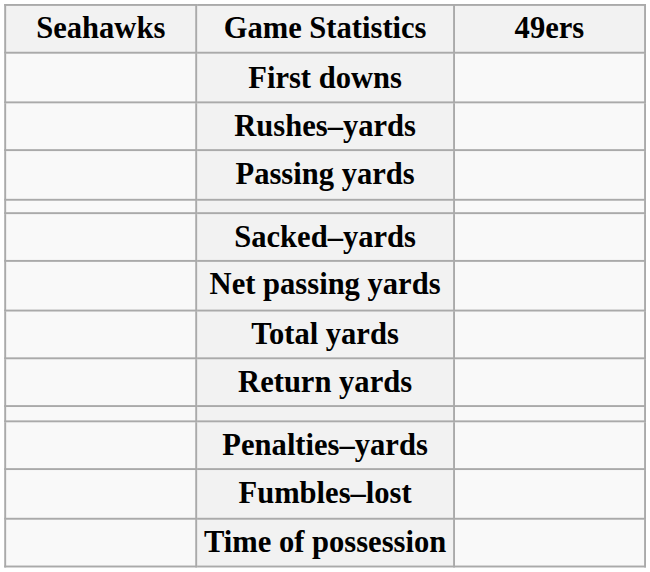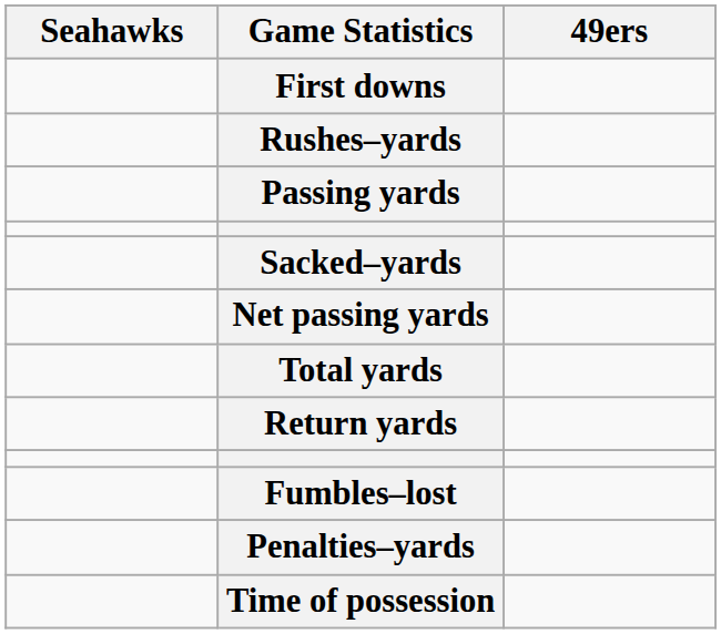rows swapped: Fumbles–lost <-> Penalties–yards
